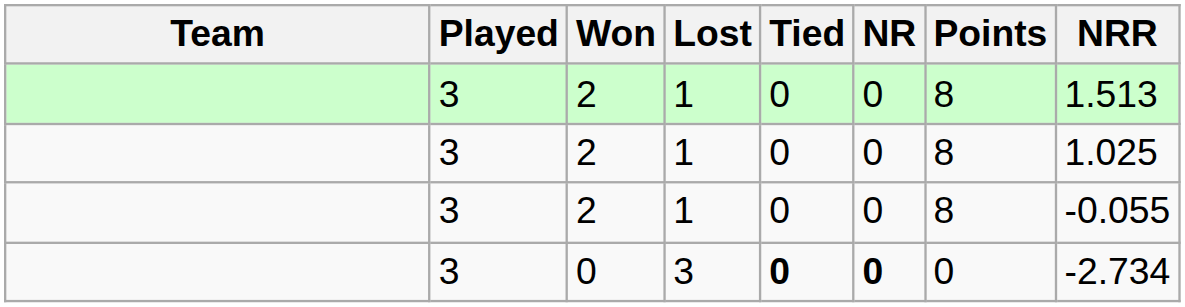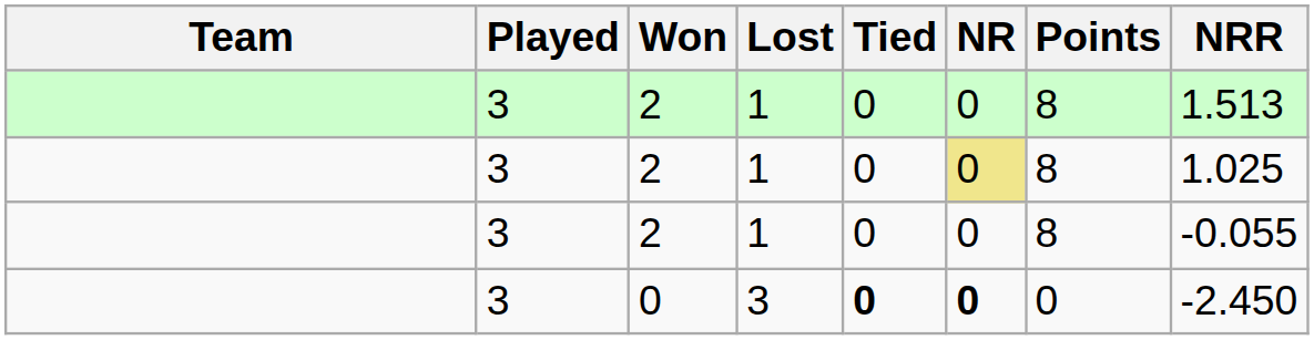row 3 | NR: no background -> khaki background
row 5 | NRR: -2.734 -> -2.450
